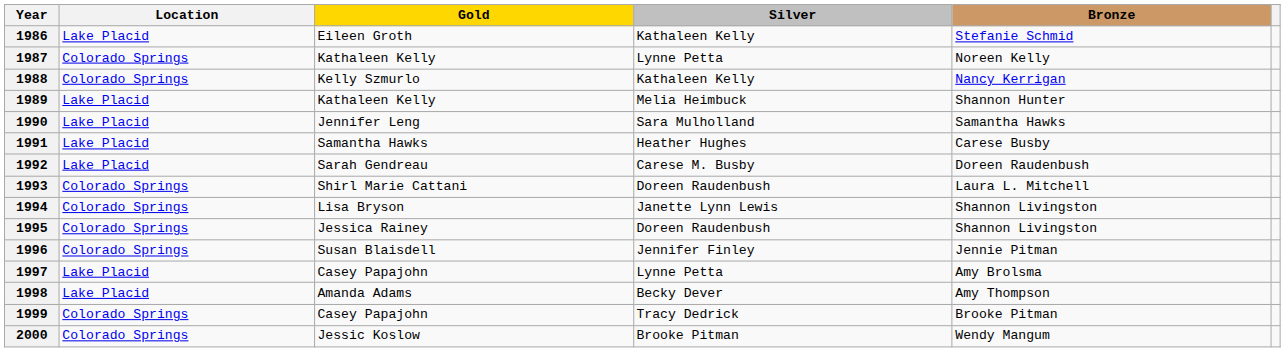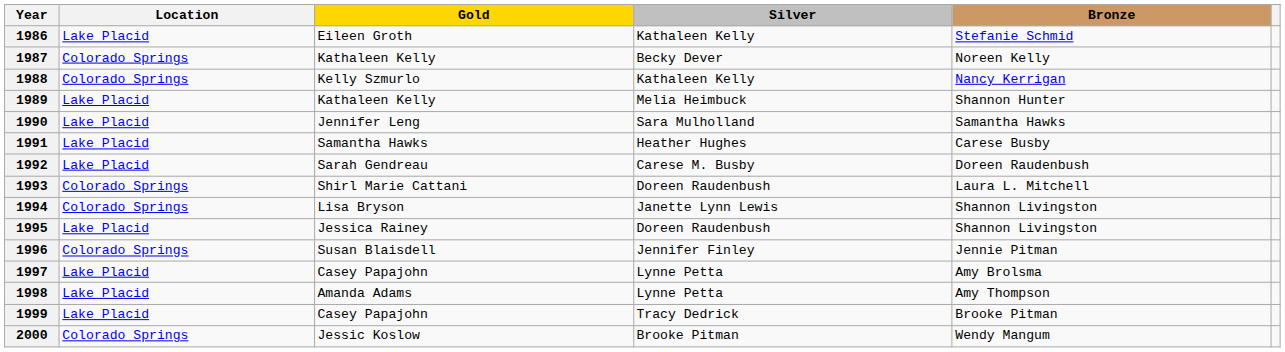1987 | Silver: Lynne Petta -> Becky Dever
1995 | Location: Colorado Springs -> Lake Placid
1998 | Silver: Becky Dever -> Lynne Petta
1999 | Location: Colorado Springs -> Lake Placid
